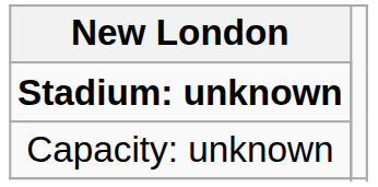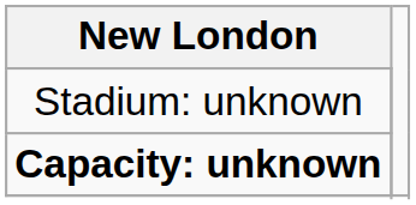Stadium: unknown | column 1: bold -> normal
Capacity: unknown | column 1: normal -> bold
